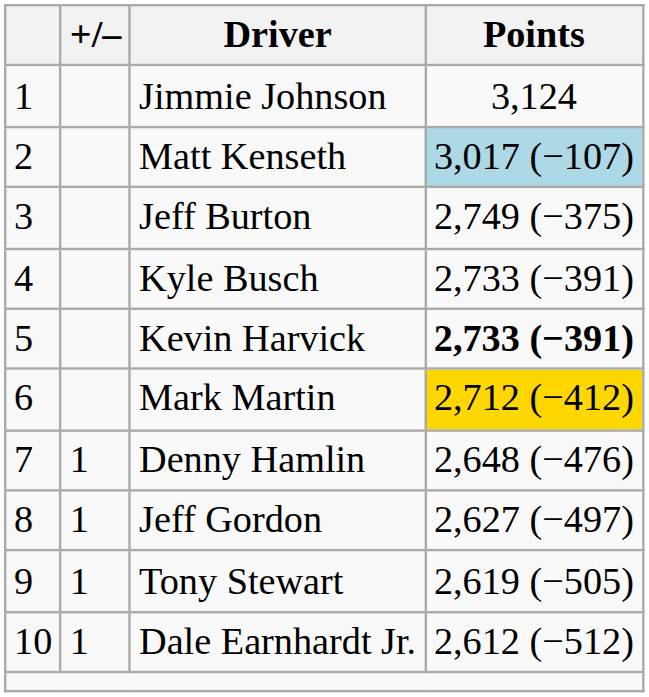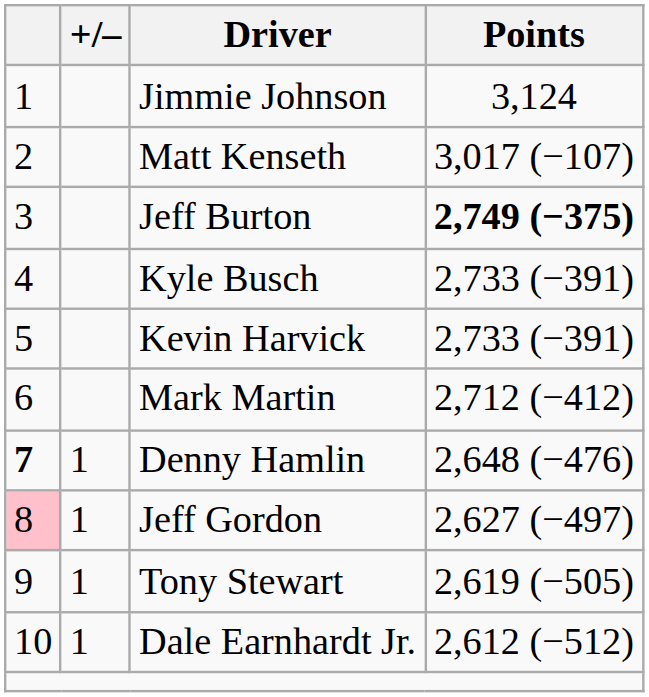Matt Kenseth | Points: lightblue background -> no background
Jeff Burton | Points: normal -> bold
Kevin Harvick | Points: bold -> normal
Mark Martin | Points: gold background -> no background
Denny Hamlin | column 1: normal -> bold
Jeff Gordon | column 1: no background -> pink background
